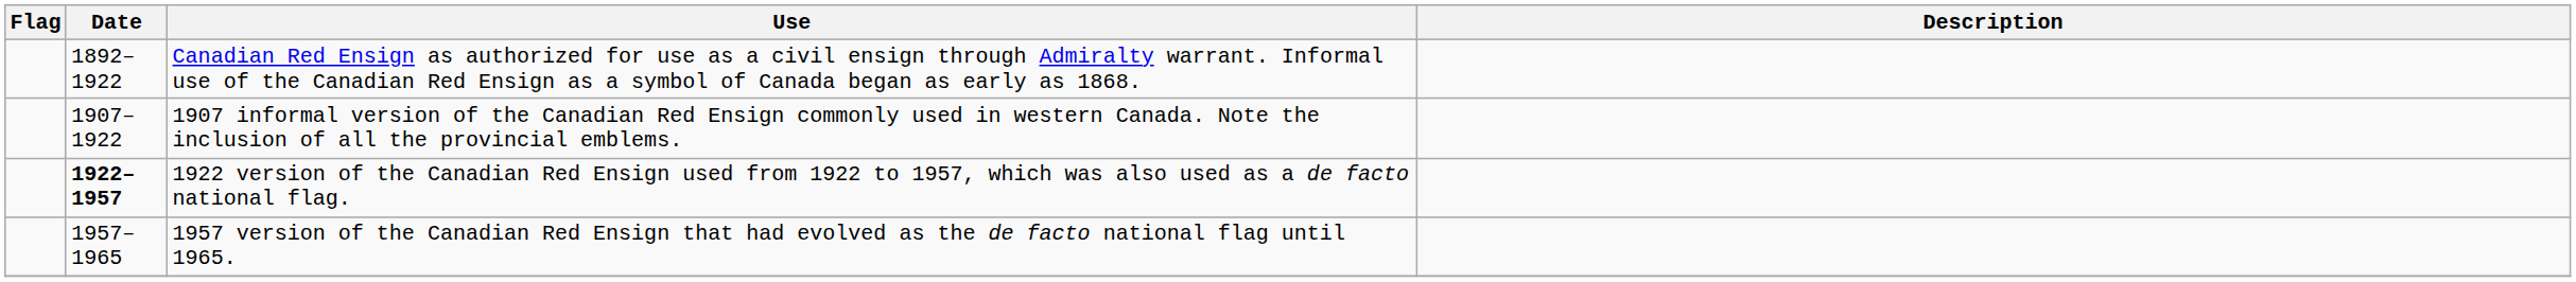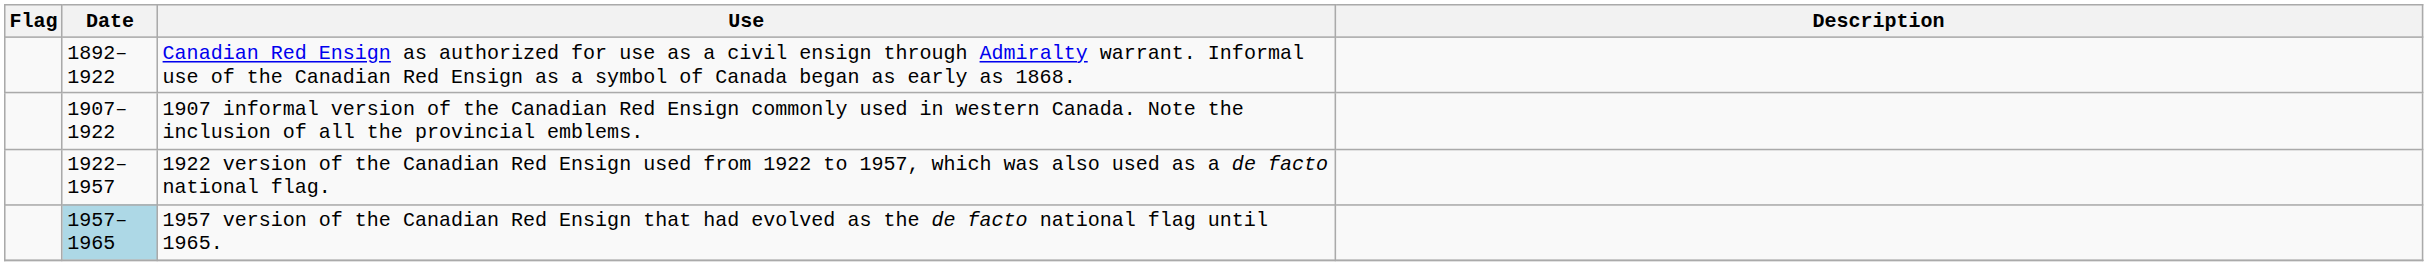row 4 | Date: bold -> normal
row 5 | Date: no background -> lightblue background
